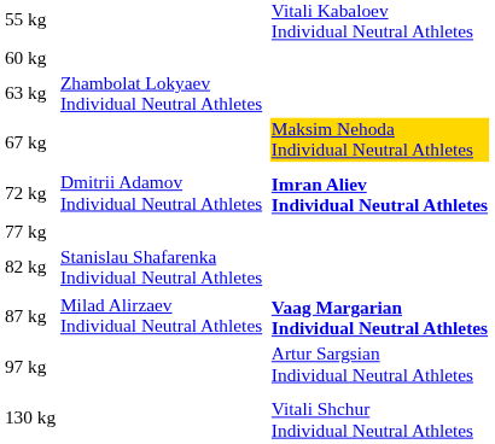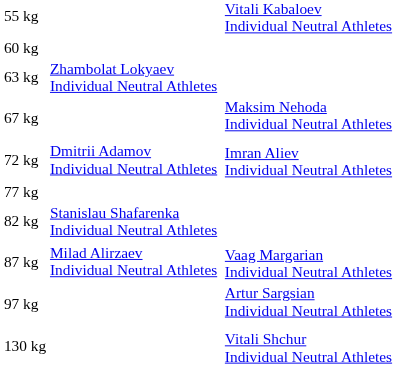67 kg / Maksim Nehoda Individual Neutral Athletes | column 3: gold background -> no background
72 kg / Imran Aliev Individual Neutral Athletes | column 3: bold -> normal
87 kg / Vaag Margarian Individual Neutral Athletes | column 3: bold -> normal
